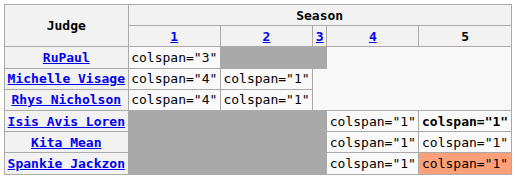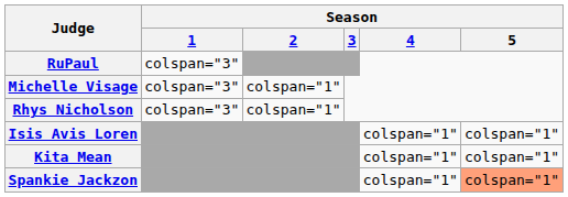Michelle Visage | Season / 1: colspan="4" -> colspan="3"
Rhys Nicholson | Season / 1: colspan="4" -> colspan="3"
Isis Avis Loren | Season / 5: bold -> normal
